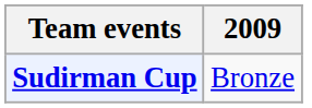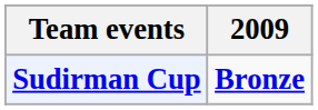Sudirman Cup | 2009: normal -> bold
